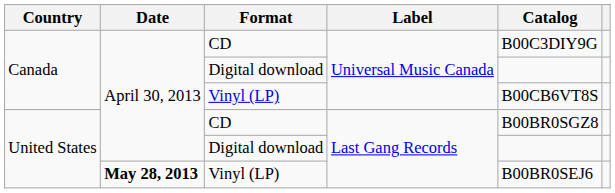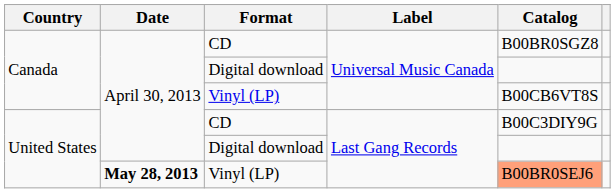Canada / CD | Catalog: B00C3DIY9G -> B00BR0SGZ8
United States / CD | Catalog: B00BR0SGZ8 -> B00C3DIY9G
United States / Vinyl (LP) | Catalog: no background -> lightsalmon background
